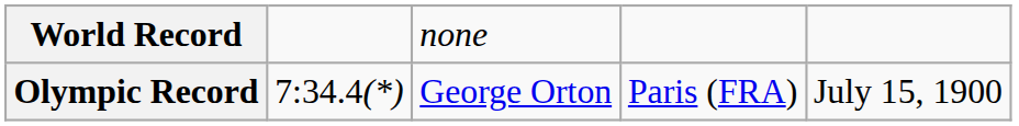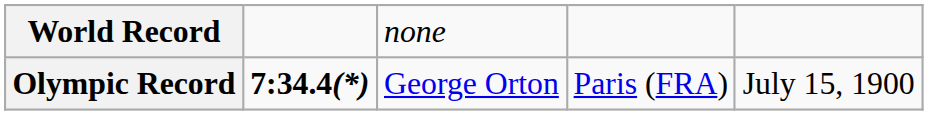Olympic Record | column 2: normal -> bold
